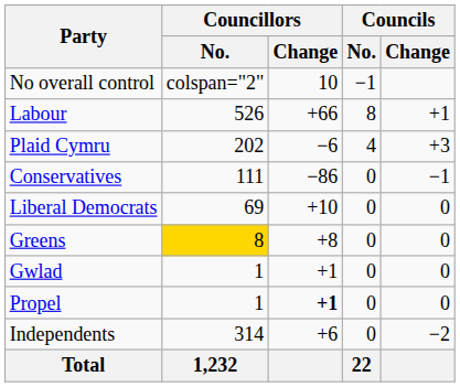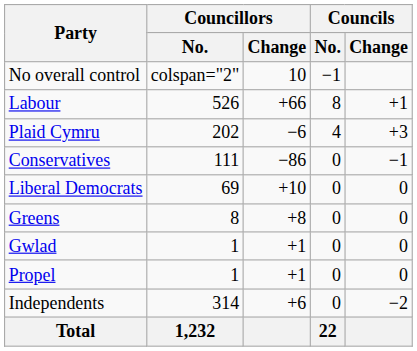Greens | Councillors / No.: gold background -> no background
Propel | Councillors / Change: bold -> normal
